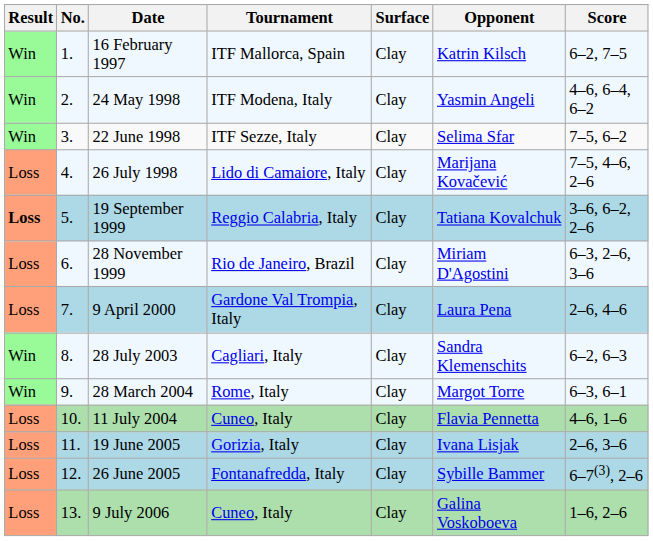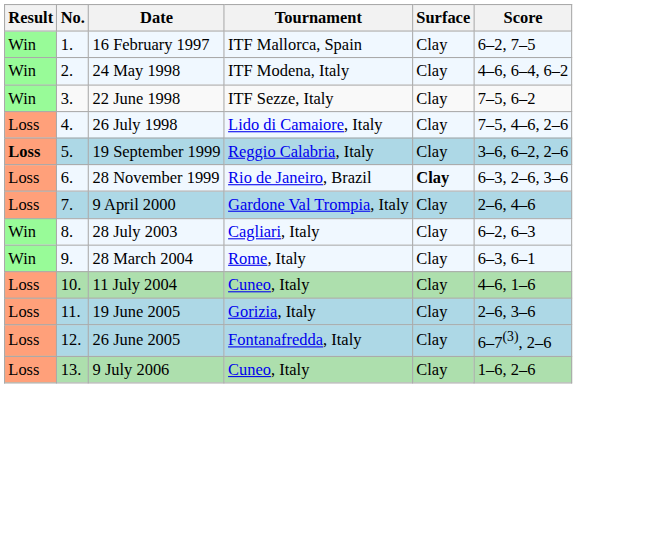- column: Opponent | Katrin Kilsch | Yasmin Angeli | Selima Sfar | Marijana Kovačević | Tatiana Kovalchuk | Miriam D'Agostini | Laura Pena | Sandra Klemenschits | Margot Torre | Flavia Pennetta | Ivana Lisjak | Sybille Bammer | Galina Voskoboeva
28 November 1999 | Surface: normal -> bold
